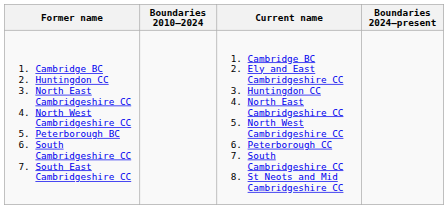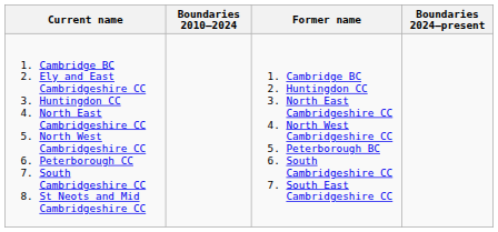columns swapped: Former name <-> Current name
